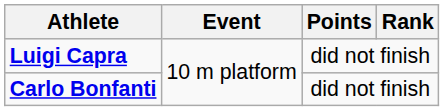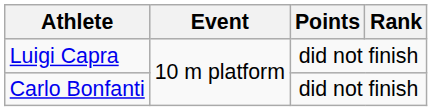Luigi Capra | Athlete: bold -> normal
Carlo Bonfanti | Athlete: bold -> normal
